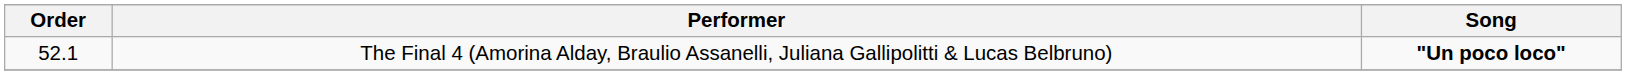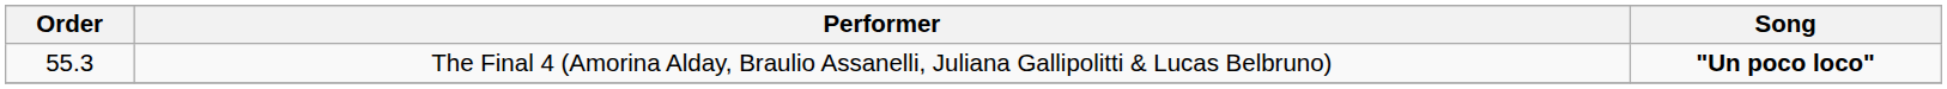row 2 | Order: 52.1 -> 55.3
